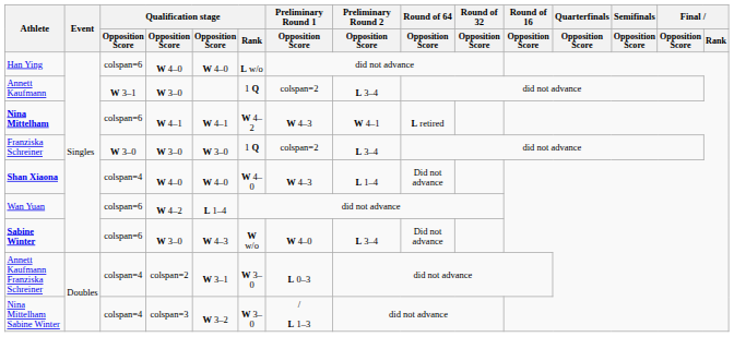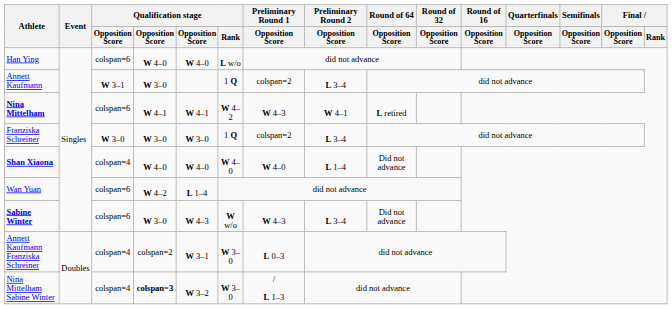Shan Xiaona | Preliminary Round 1 / Opposition Score: W 4–3 -> W 4–0
Sabine Winter | Preliminary Round 1 / Opposition Score: W 4–0 -> W 4–3
Nina Mittelham Sabine Winter | column 4: normal -> bold
